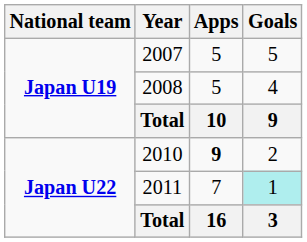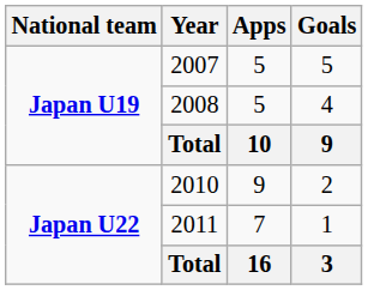2010 | Apps: bold -> normal
2011 | Goals: paleturquoise background -> no background
